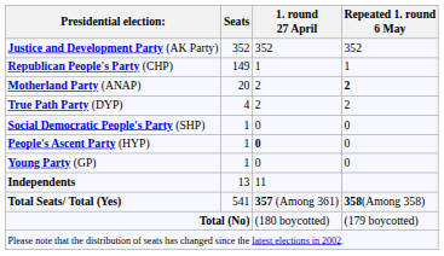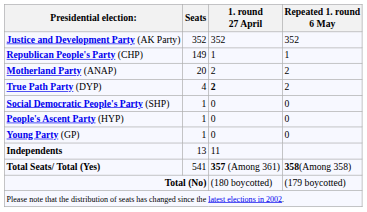Motherland Party (ANAP) | Repeated 1. round 6 May: bold -> normal
True Path Party (DYP) | 1. round 27 April: normal -> bold
People's Ascent Party (HYP) | 1. round 27 April: bold -> normal
